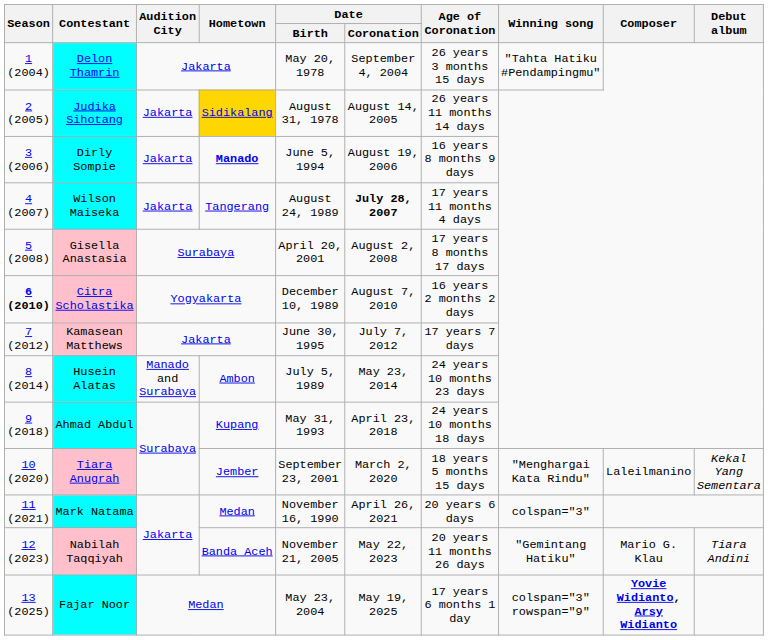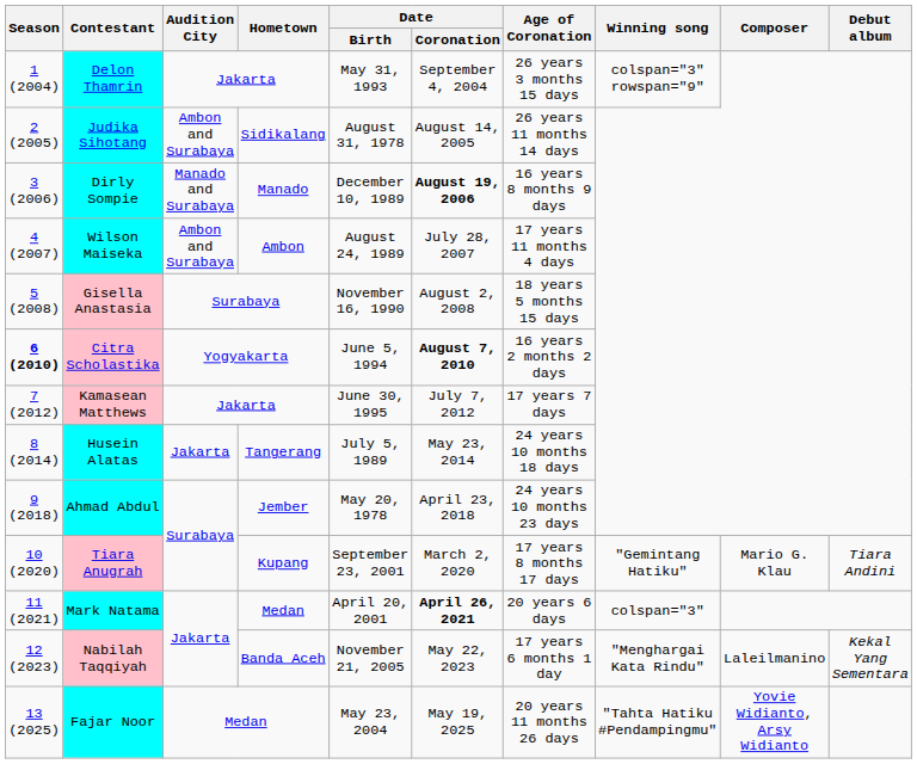Delon Thamrin | Date / Birth: May 20, 1978 -> May 31, 1993
Delon Thamrin | Winning song: "Tahta Hatiku #Pendampingmu" -> colspan="3" rowspan="9"
Judika Sihotang | Audition City: Jakarta -> Ambon and Surabaya
Judika Sihotang | Hometown: gold background -> no background
Dirly Sompie | Audition City: Jakarta -> Manado and Surabaya
Dirly Sompie | Hometown: bold -> normal
Dirly Sompie | Date / Birth: June 5, 1994 -> December 10, 1989
Dirly Sompie | Date / Coronation: normal -> bold
Wilson Maiseka | Audition City: Jakarta -> Ambon and Surabaya
Wilson Maiseka | Hometown: Tangerang -> Ambon
Wilson Maiseka | Date / Coronation: bold -> normal
Gisella Anastasia | Date / Birth: April 20, 2001 -> November 16, 1990
Gisella Anastasia | Age of Coronation: 17 years 8 months 17 days -> 18 years 5 months 15 days
Citra Scholastika | Date / Birth: December 10, 1989 -> June 5, 1994
Citra Scholastika | Date / Coronation: normal -> bold
Husein Alatas | Audition City: Manado and Surabaya -> Jakarta
Husein Alatas | Hometown: Ambon -> Tangerang
Husein Alatas | Age of Coronation: 24 years 10 months 23 days -> 24 years 10 months 18 days
Ahmad Abdul | Hometown: Kupang -> Jember
Ahmad Abdul | Date / Birth: May 31, 1993 -> May 20, 1978
Ahmad Abdul | Age of Coronation: 24 years 10 months 18 days -> 24 years 10 months 23 days
Tiara Anugrah | Hometown: Jember -> Kupang
Tiara Anugrah | Age of Coronation: 18 years 5 months 15 days -> 17 years 8 months 17 days
Tiara Anugrah | Winning song: "Menghargai Kata Rindu" -> "Gemintang Hatiku"
Tiara Anugrah | Composer: Laleilmanino -> Mario G. Klau
Tiara Anugrah | Debut album: Kekal Yang Sementara -> Tiara Andini
Mark Natama | Date / Birth: November 16, 1990 -> April 20, 2001
Mark Natama | Date / Coronation: normal -> bold
Nabilah Taqqiyah | Age of Coronation: 20 years 11 months 26 days -> 17 years 6 months 1 day
Nabilah Taqqiyah | Winning song: "Gemintang Hatiku" -> "Menghargai Kata Rindu"
Nabilah Taqqiyah | Composer: Mario G. Klau -> Laleilmanino
Nabilah Taqqiyah | Debut album: Tiara Andini -> Kekal Yang Sementara
Fajar Noor | Age of Coronation: 17 years 6 months 1 day -> 20 years 11 months 26 days
Fajar Noor | Winning song: colspan="3" rowspan="9" -> "Tahta Hatiku #Pendampingmu"
Fajar Noor | Composer: bold -> normal
